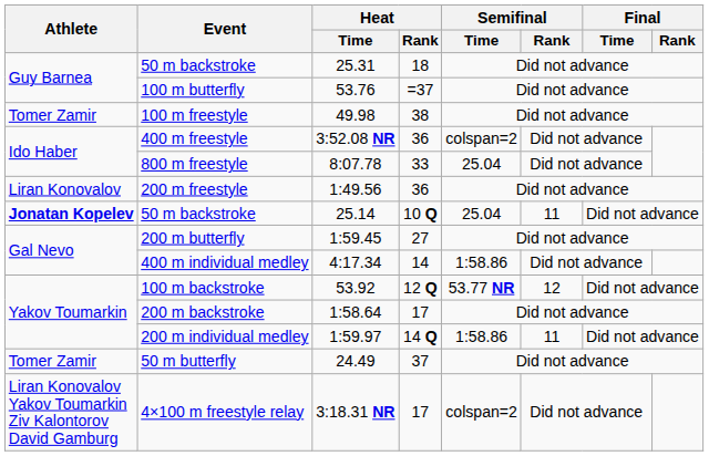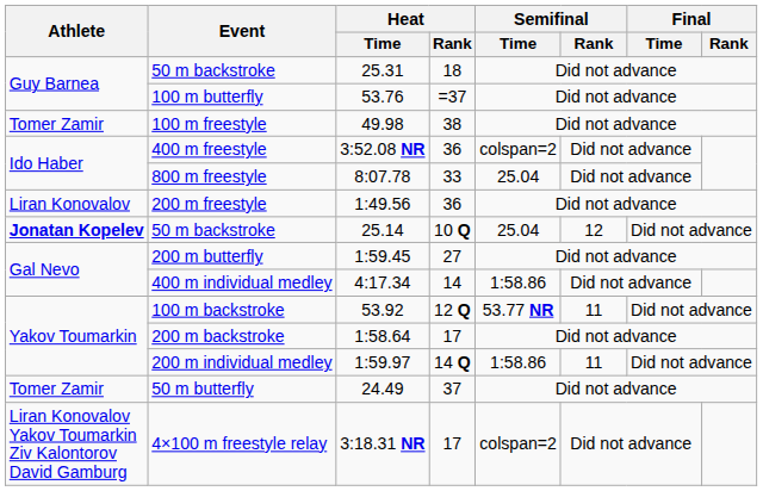50 m backstroke / 25.14 | Semifinal / Rank: 11 -> 12
100 m backstroke | Semifinal / Rank: 12 -> 11
